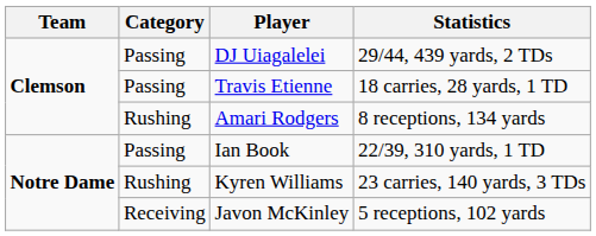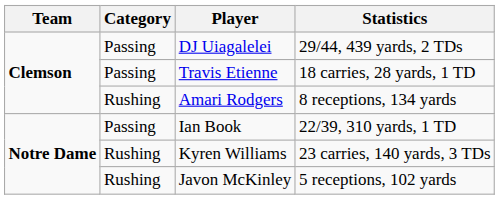Javon McKinley | Category: Receiving -> Rushing
